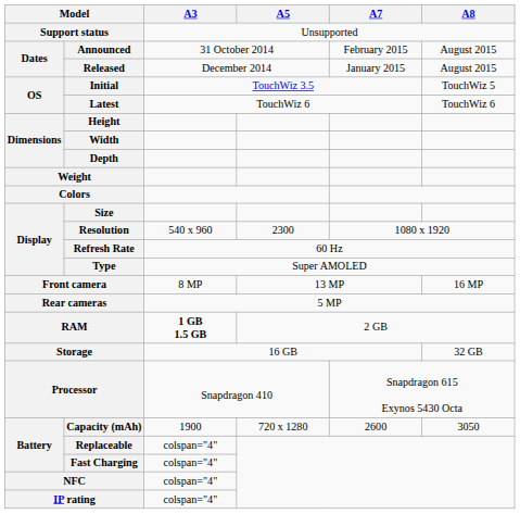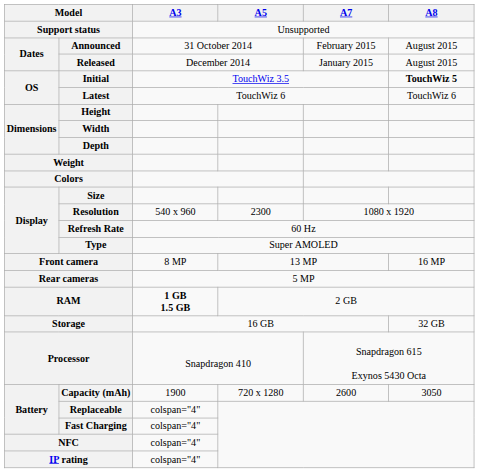Initial | A8: normal -> bold
